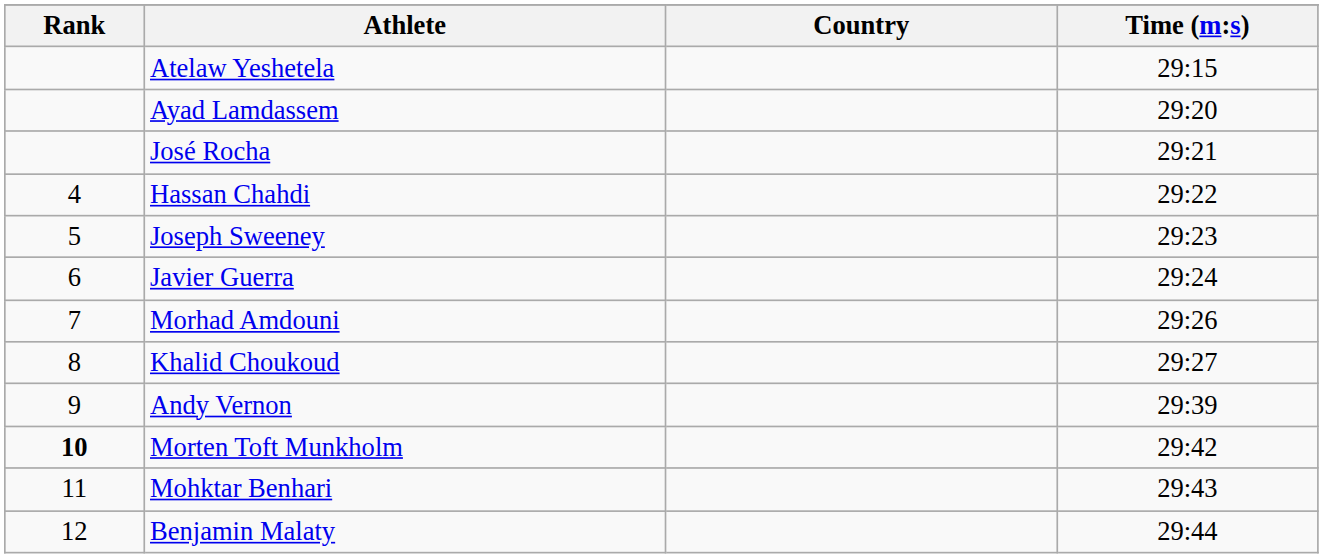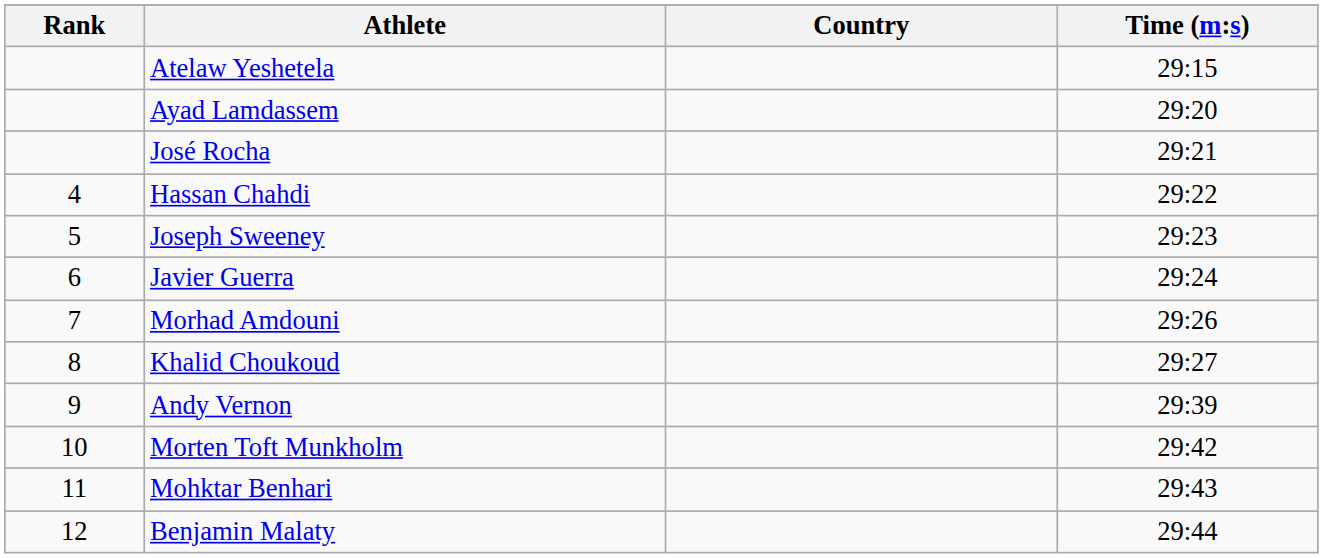Morten Toft Munkholm | Rank: bold -> normal
